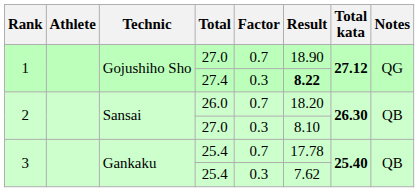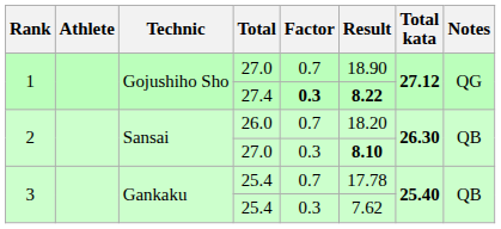27.4 | Factor: normal -> bold
2 / 27.0 | Result: normal -> bold
